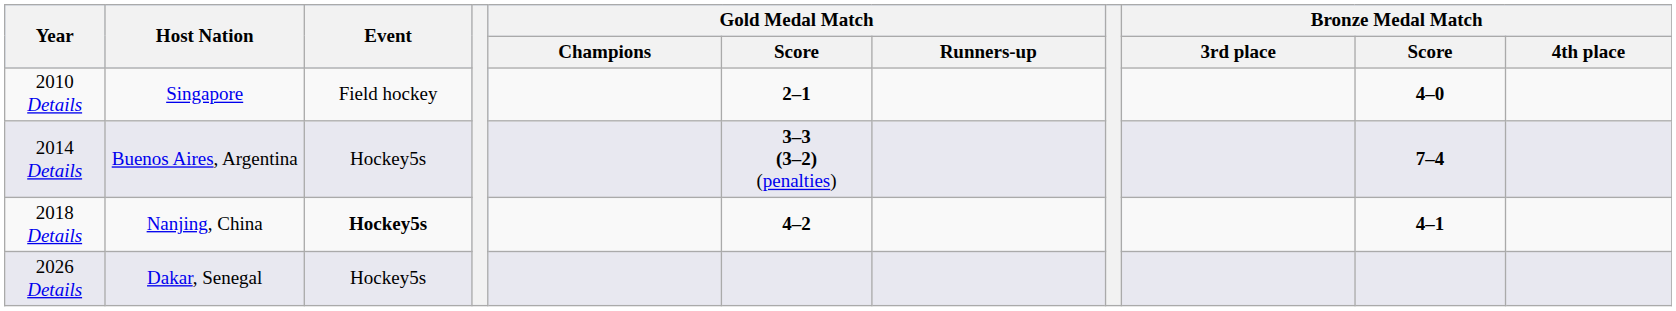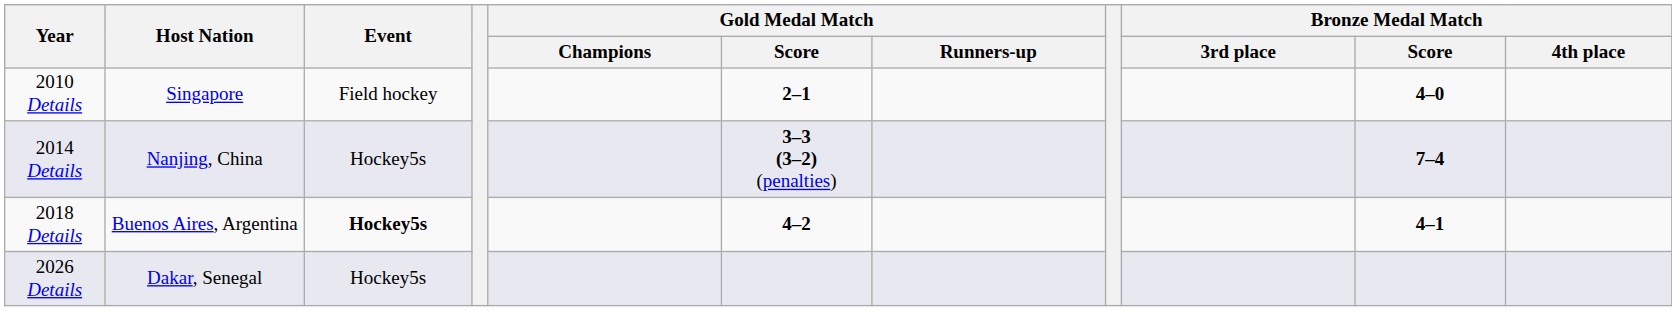2014 Details | Host Nation: Buenos Aires, Argentina -> Nanjing, China
2018 Details | Host Nation: Nanjing, China -> Buenos Aires, Argentina
